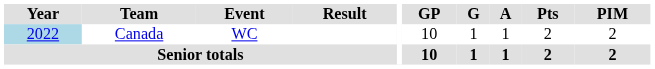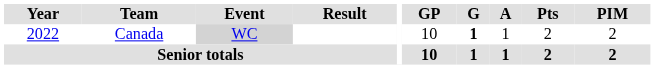Canada | Year: lightblue background -> no background
Canada | Event: no background -> lightgrey background
Canada | G: normal -> bold
